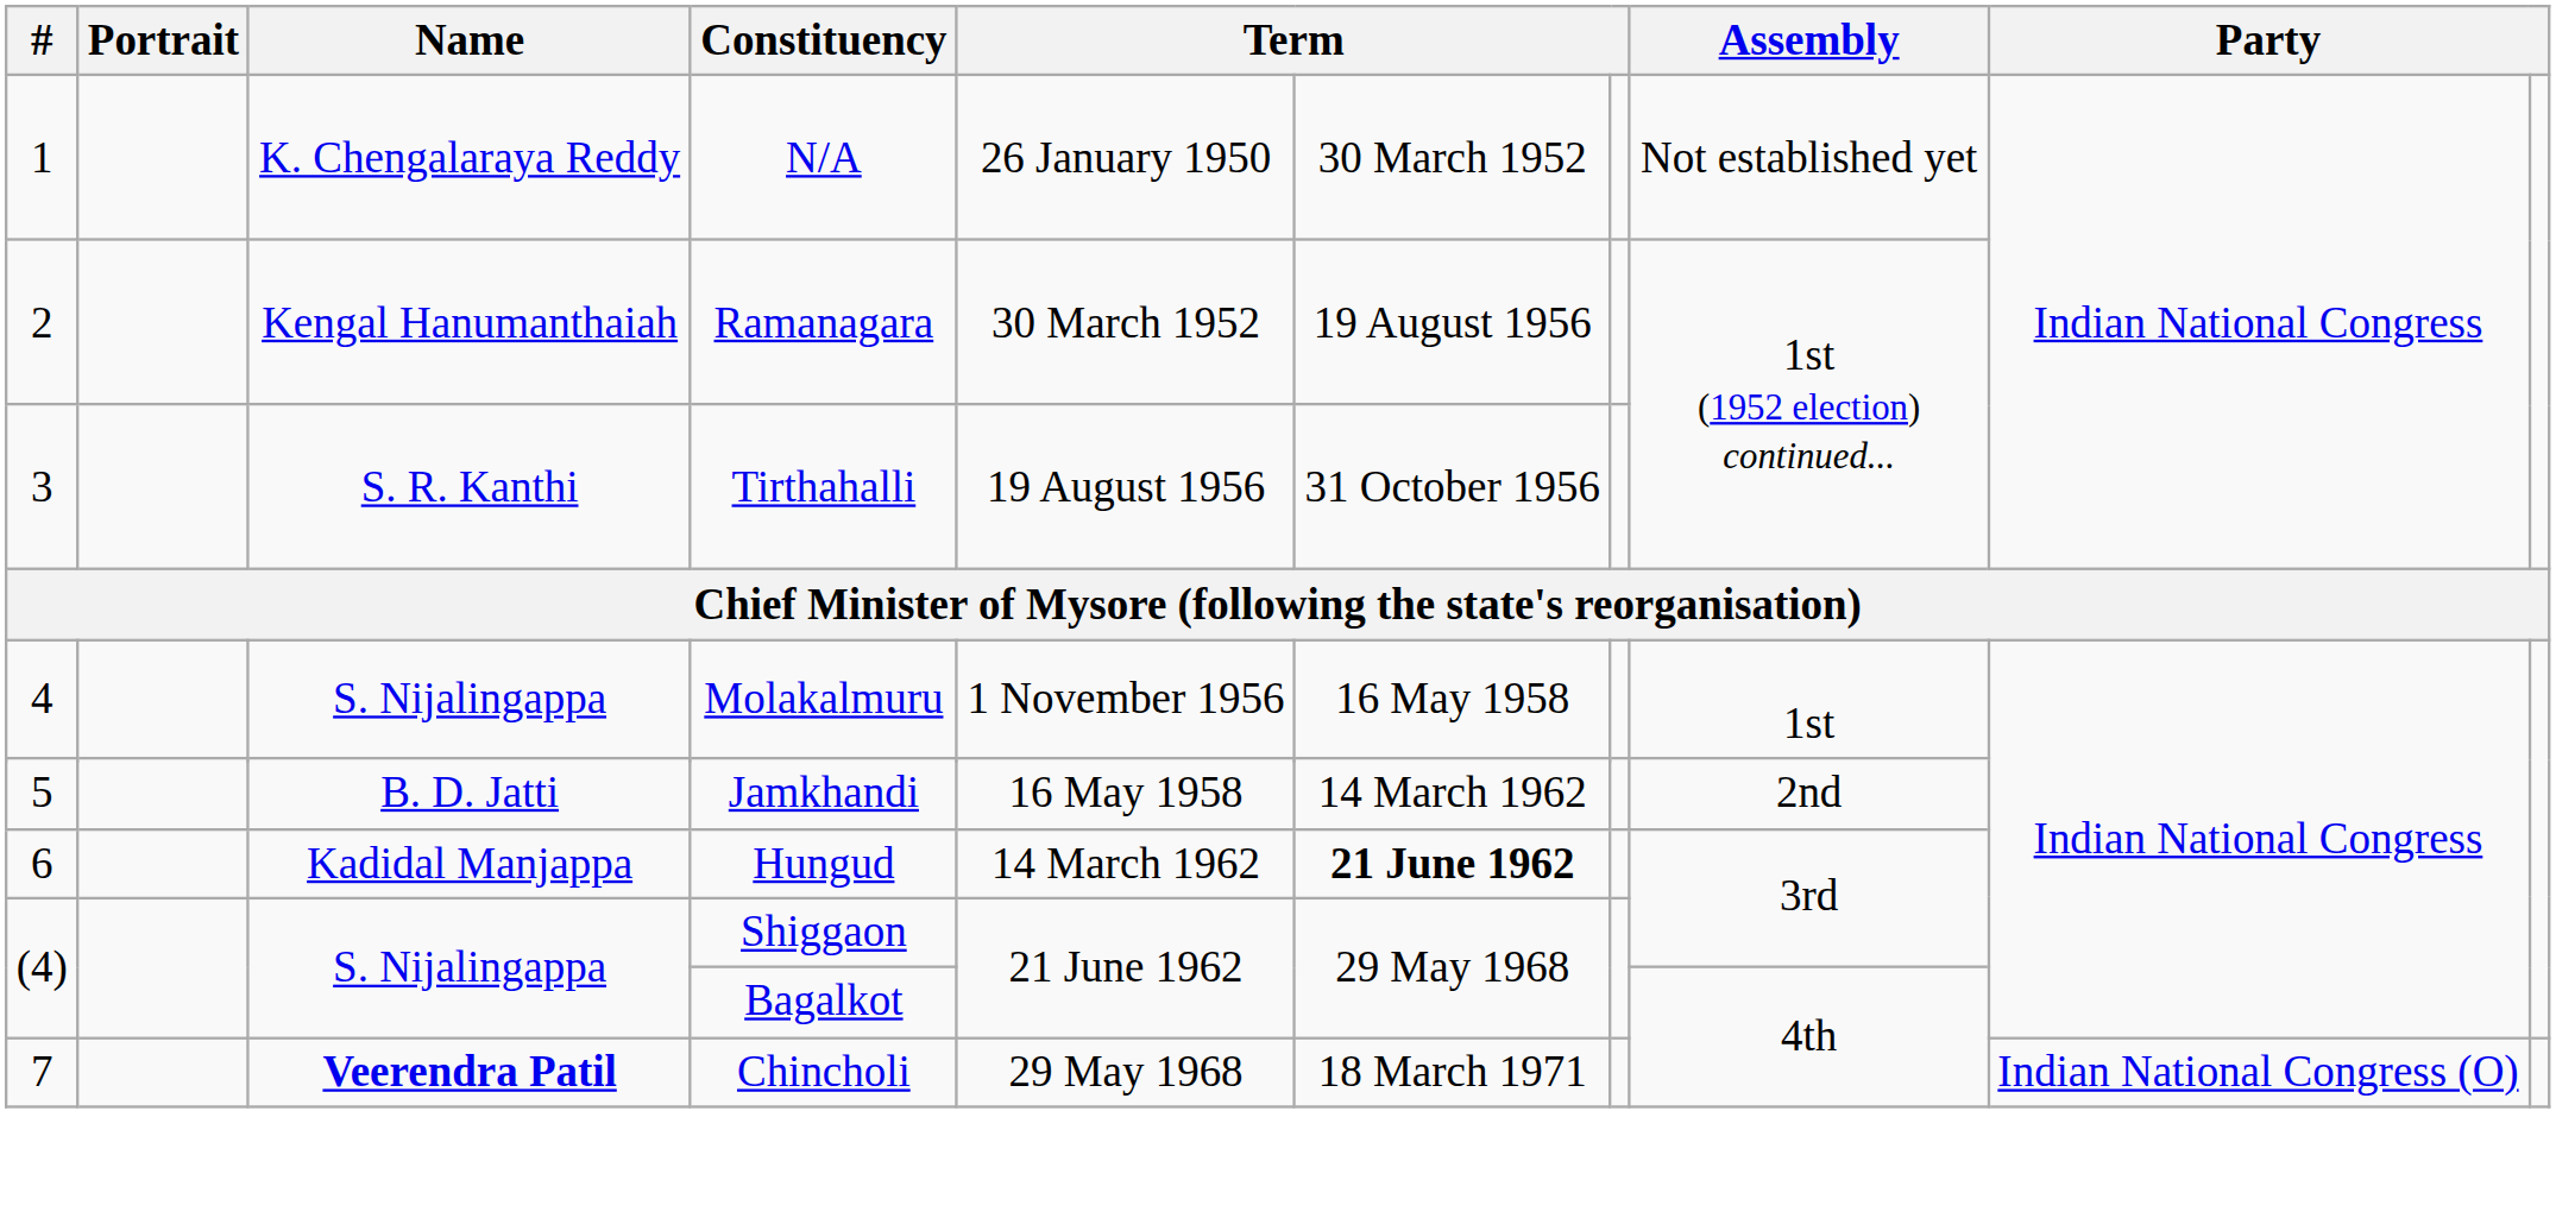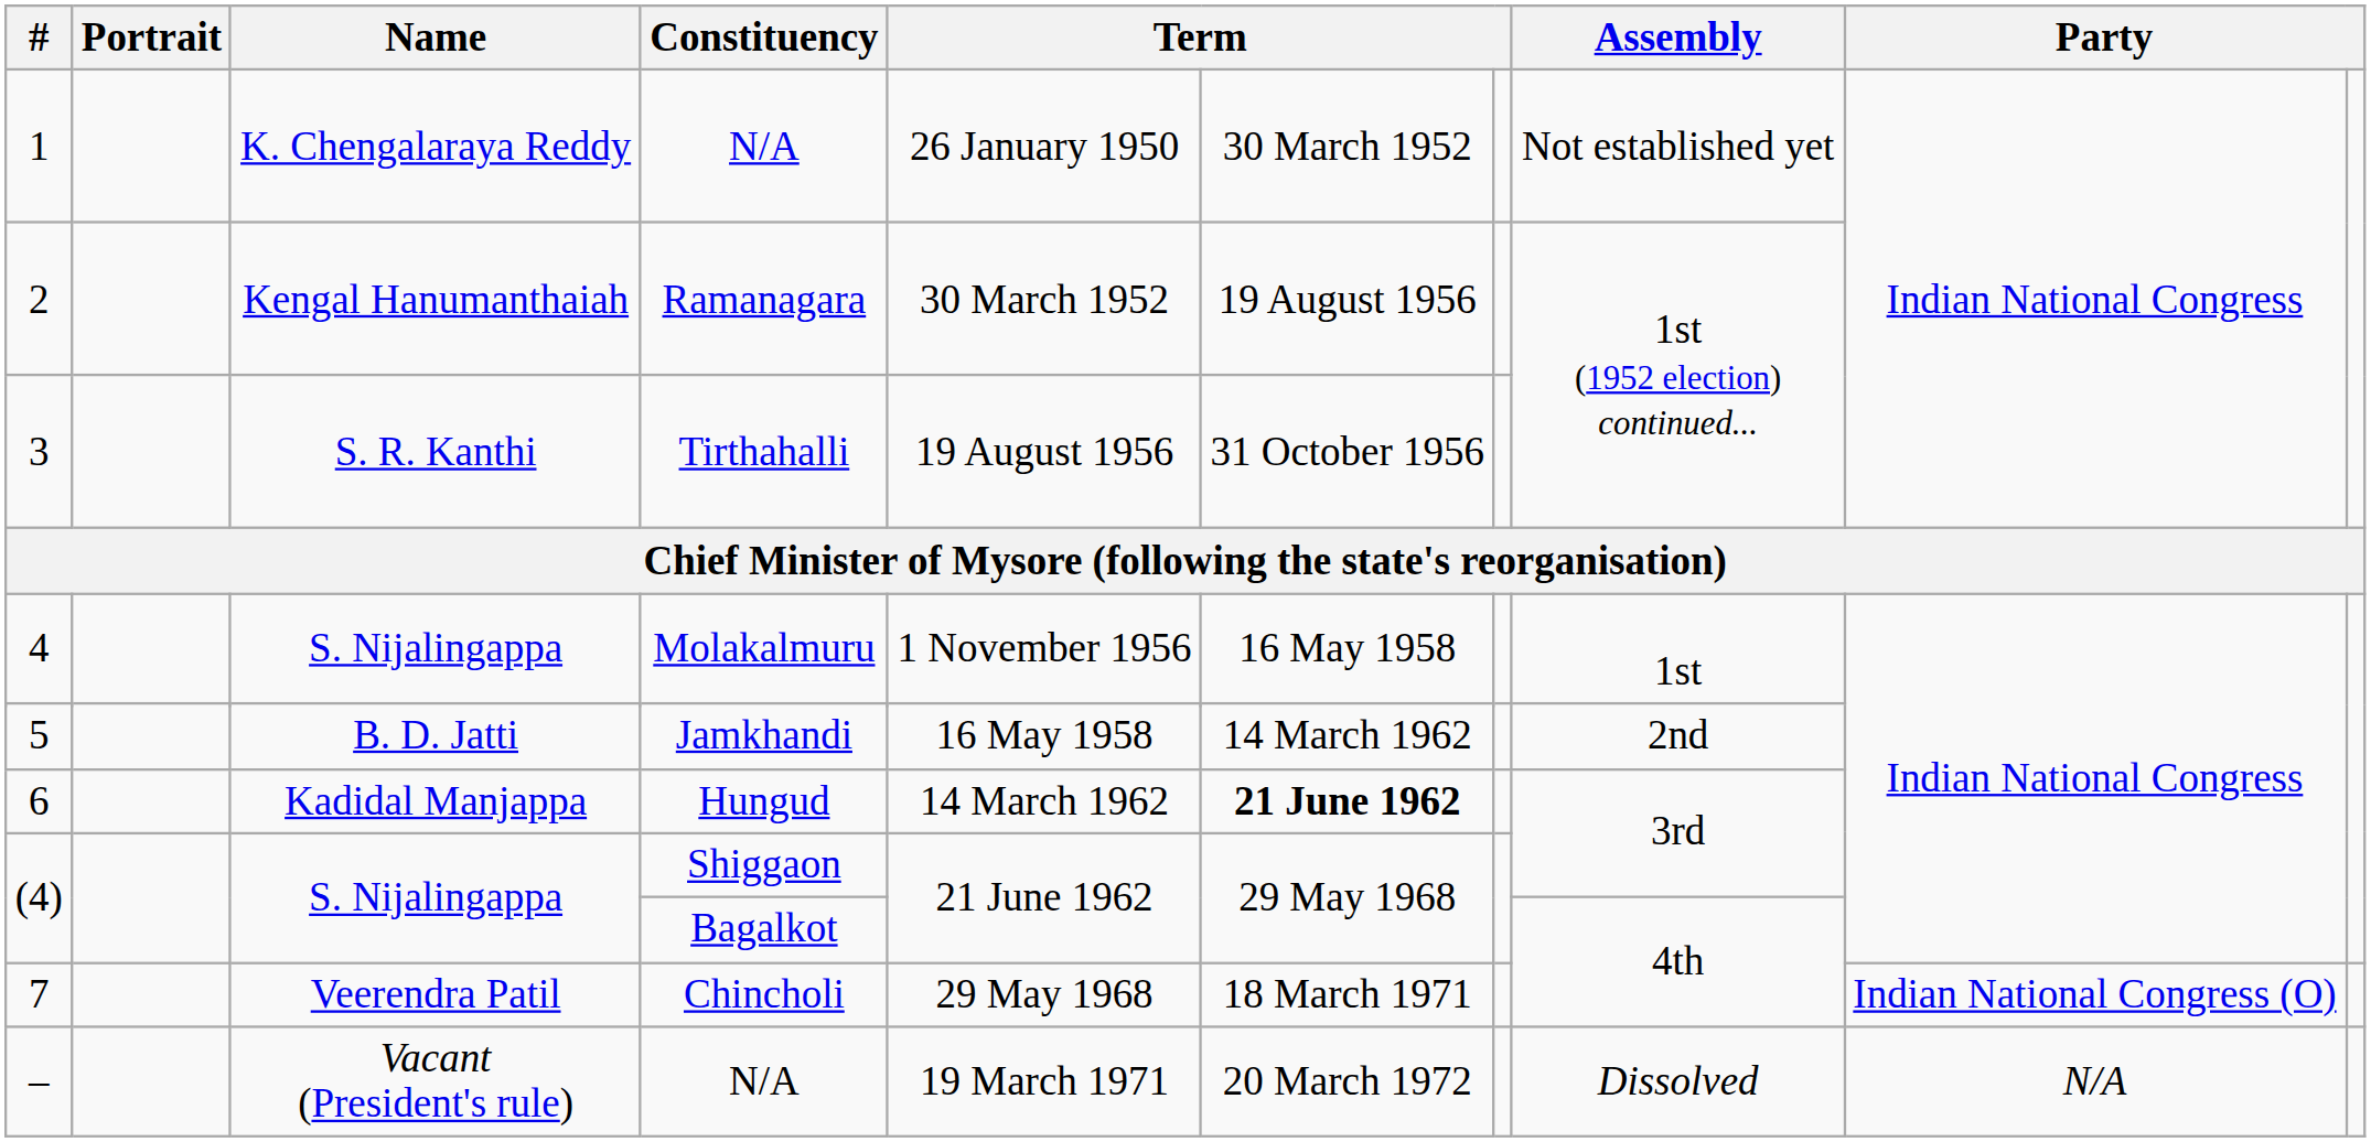7 | Name: bold -> normal
+ row: – | Vacant (President's rule) | N/A | 19 March 1971 | 20 March 1972 | Dissolved | N/A
